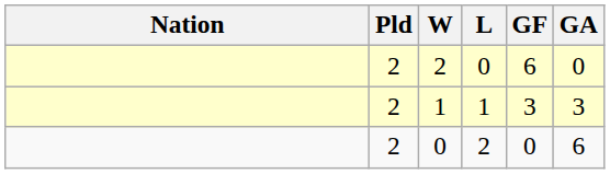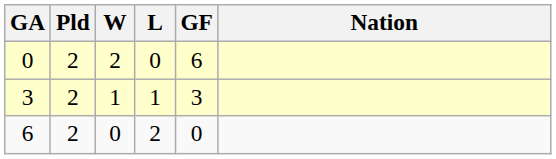columns swapped: Nation <-> GA
